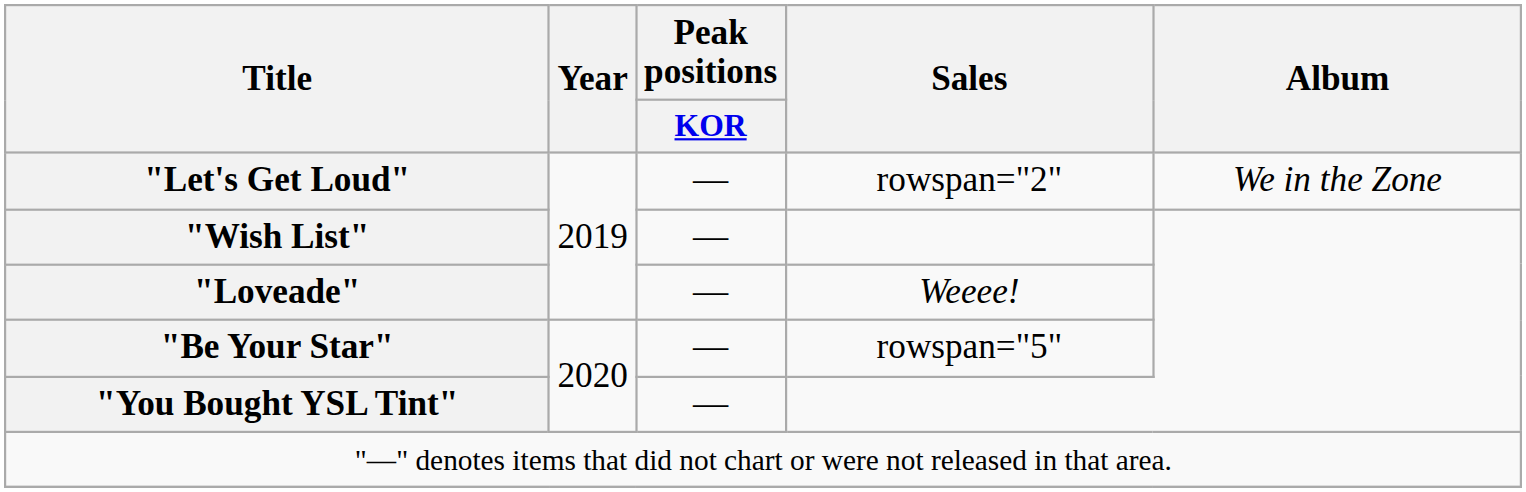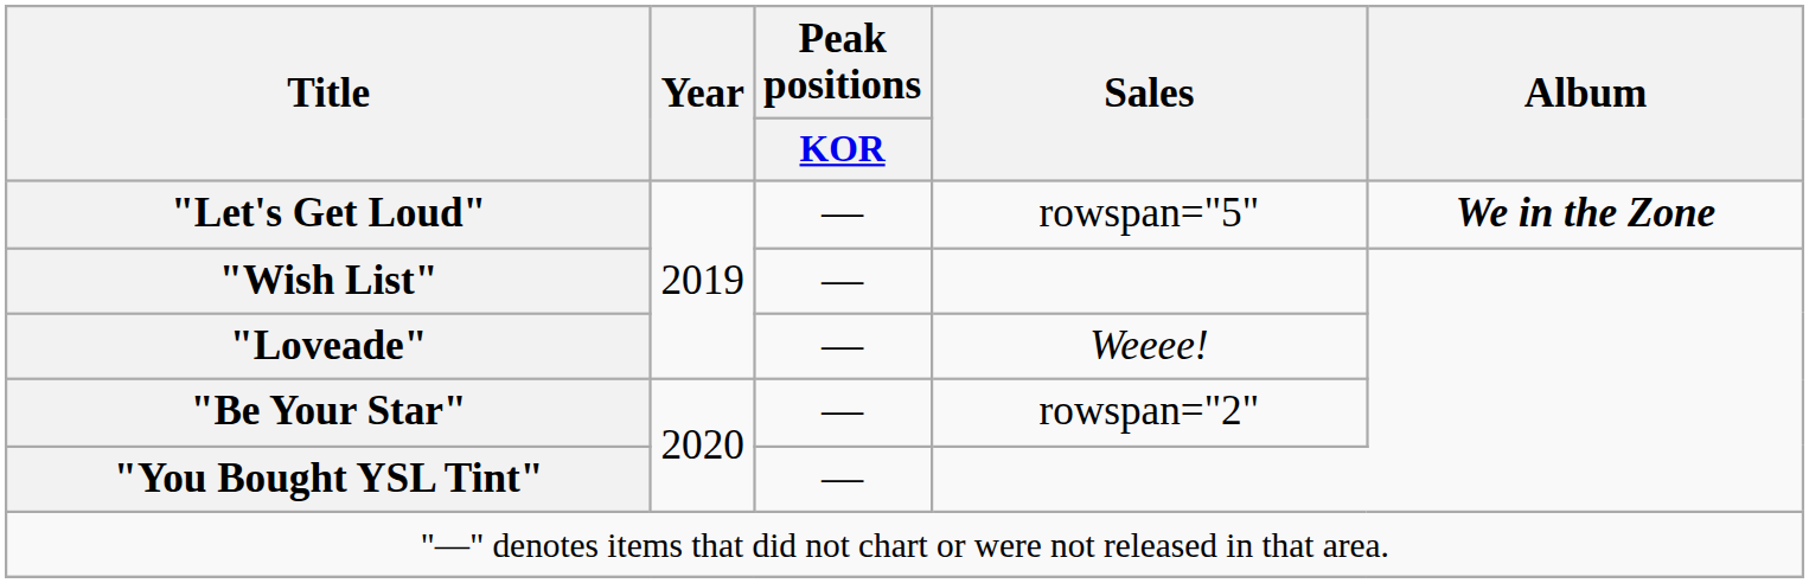"Let's Get Loud" | Sales: rowspan="2" -> rowspan="5"
"Let's Get Loud" | Album: normal -> bold
"Be Your Star" | Sales: rowspan="5" -> rowspan="2"
